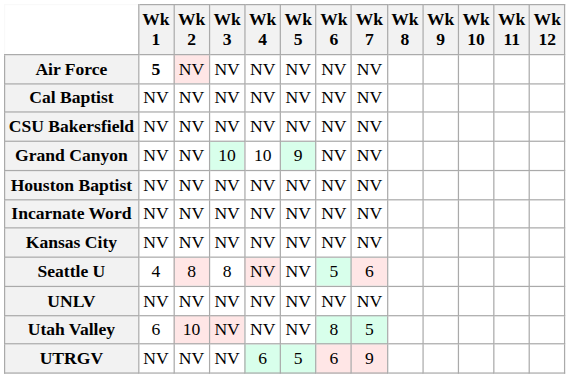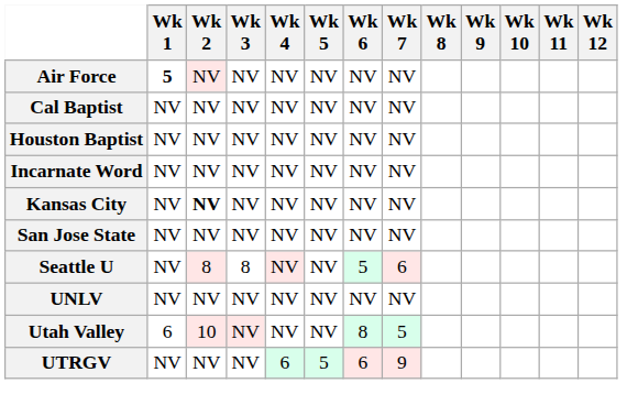- row: CSU Bakersfield | NV | NV | NV | NV | NV | NV | NV
- row: Grand Canyon | NV | NV | 10 | 10 | 9 | NV | NV
Kansas City | Wk 2: normal -> bold
+ row: San Jose State | NV | NV | NV | NV | NV | NV | NV
Seattle U | Wk 1: 4 -> NV
